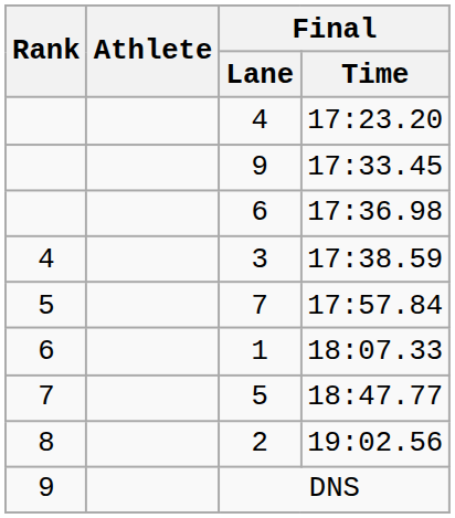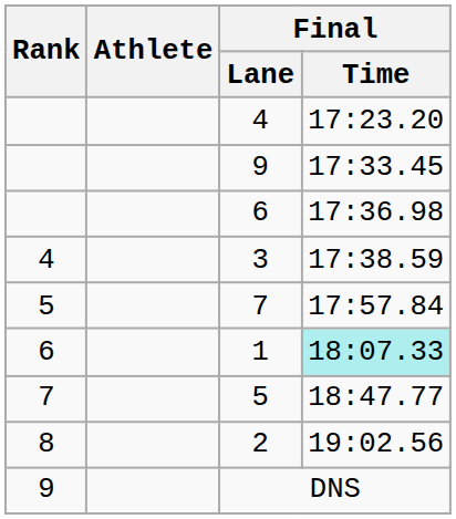1 | Final / Time: no background -> paleturquoise background
